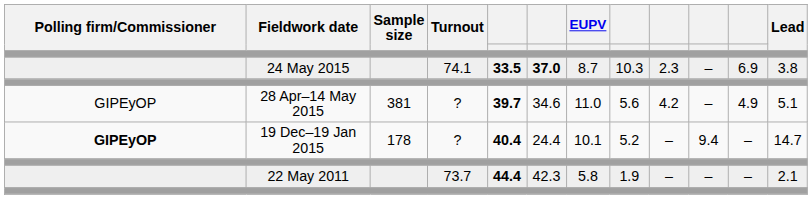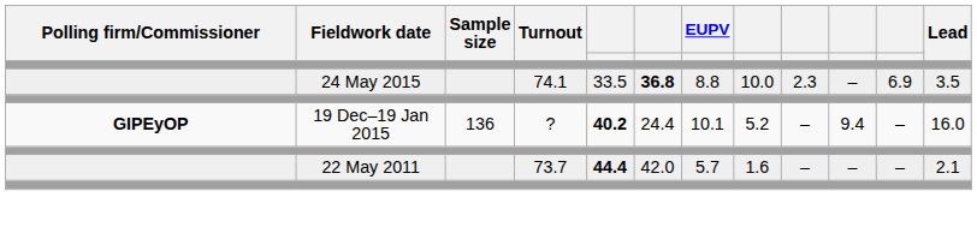24 May 2015 | column 5: bold -> normal
24 May 2015 | column 6: 37.0 -> 36.8
24 May 2015 | EUPV: 8.7 -> 8.8
24 May 2015 | column 8: 10.3 -> 10.0
24 May 2015 | Lead: 3.8 -> 3.5
- row: GIPEyOP | 28 Apr–14 May 2015 | 381 | ? | 39.7 | 34.6 | 11.0 | 5.6 | 4.2 | – | 4.9 | 5.1
19 Dec–19 Jan 2015 | Sample size: 178 -> 136
19 Dec–19 Jan 2015 | column 5: 40.4 -> 40.2
19 Dec–19 Jan 2015 | Lead: 14.7 -> 16.0
22 May 2011 | column 6: 42.3 -> 42.0
22 May 2011 | EUPV: 5.8 -> 5.7
22 May 2011 | column 8: 1.9 -> 1.6
